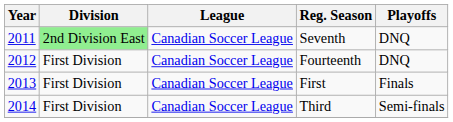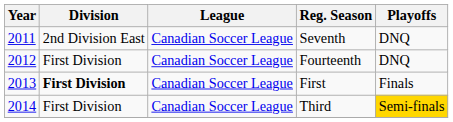Seventh | Division: lightgreen background -> no background
First | Division: normal -> bold
Third | Playoffs: no background -> gold background
